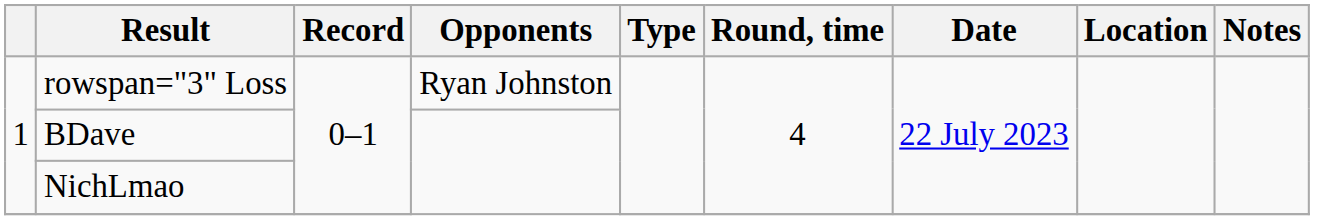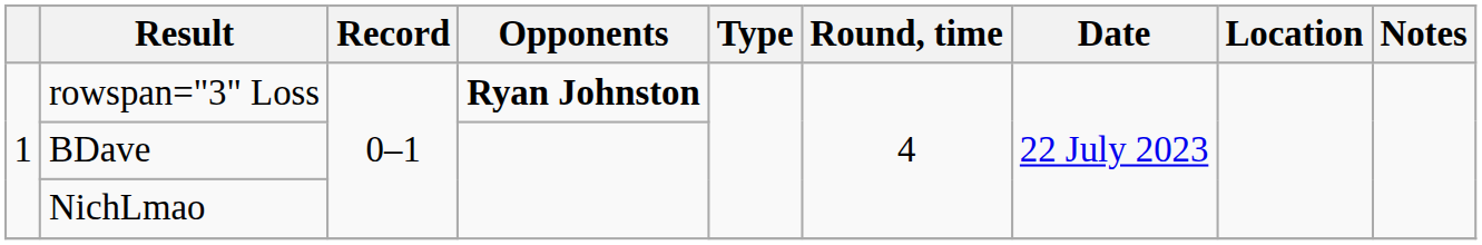rowspan="3" Loss | Opponents: normal -> bold
